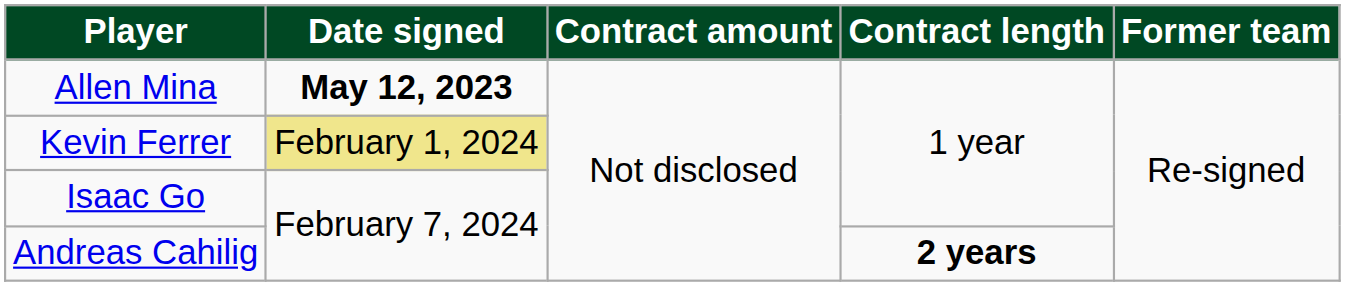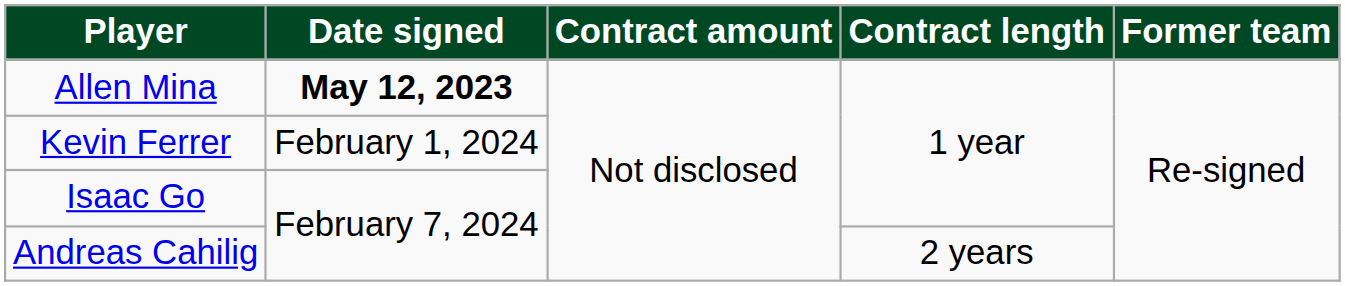Kevin Ferrer | Date signed: khaki background -> no background
Andreas Cahilig | Contract length: bold -> normal
